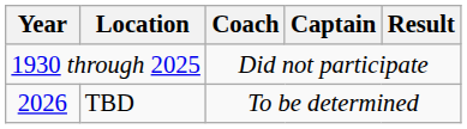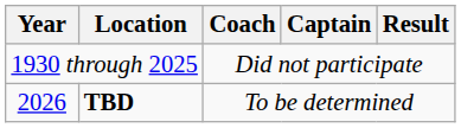2026 | Location: normal -> bold
